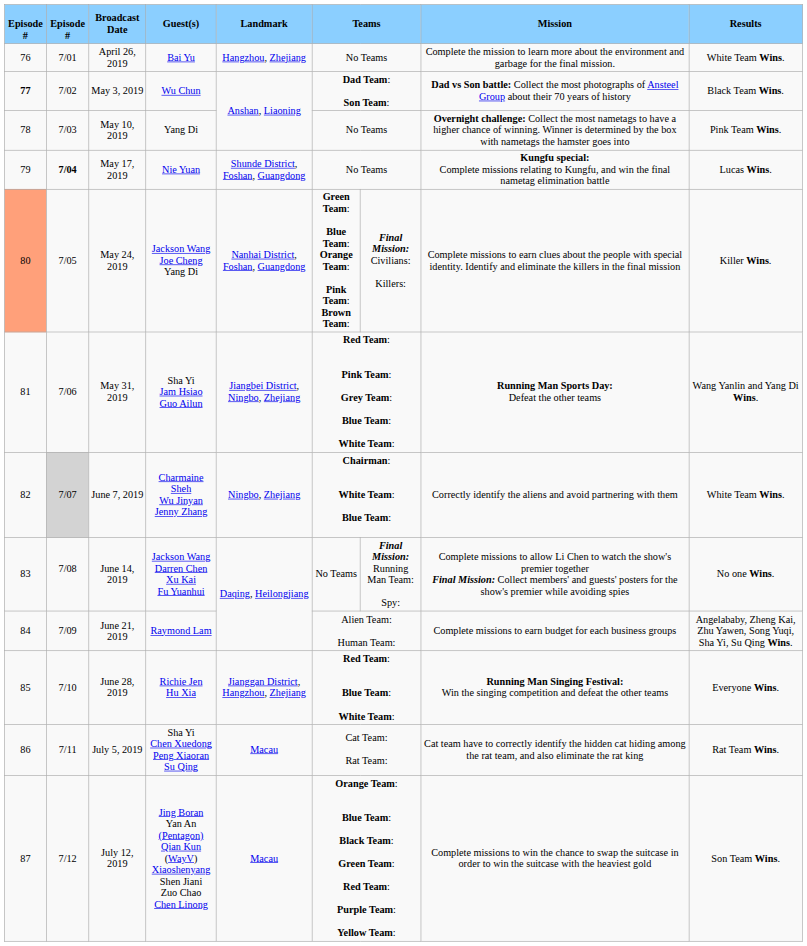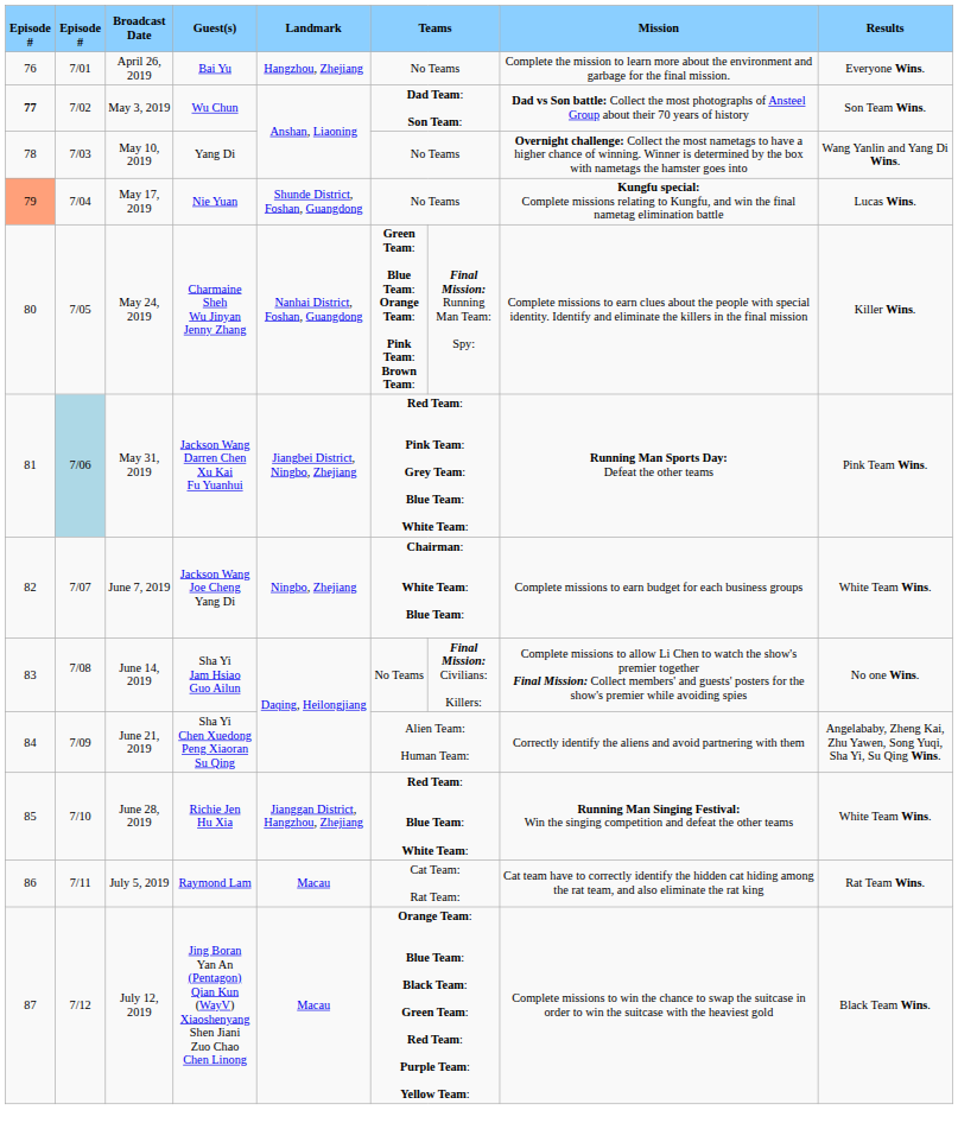April 26, 2019 | Results: White Team Wins. -> Everyone Wins.
May 3, 2019 | Results: Black Team Wins. -> Son Team Wins.
May 10, 2019 | Results: Pink Team Wins. -> Wang Yanlin and Yang Di Wins.
May 17, 2019 | column 1: no background -> lightsalmon background
May 17, 2019 | column 2: bold -> normal
May 24, 2019 | column 1: lightsalmon background -> no background
May 24, 2019 | Guest(s): Jackson Wang Joe Cheng Yang Di -> Charmaine Sheh Wu Jinyan Jenny Zhang
May 24, 2019 | column 7: Final Mission: Civilians: Killers: -> Final Mission: Running Man Team: Spy:
May 31, 2019 | column 2: no background -> lightblue background
May 31, 2019 | Guest(s): Sha Yi Jam Hsiao Guo Ailun -> Jackson Wang Darren Chen Xu Kai Fu Yuanhui
May 31, 2019 | Results: Wang Yanlin and Yang Di Wins. -> Pink Team Wins.
June 7, 2019 | column 2: lightgrey background -> no background
June 7, 2019 | Guest(s): Charmaine Sheh Wu Jinyan Jenny Zhang -> Jackson Wang Joe Cheng Yang Di
June 7, 2019 | Mission: Correctly identify the aliens and avoid partnering with them -> Complete missions to earn budget for each business groups
June 14, 2019 | Guest(s): Jackson Wang Darren Chen Xu Kai Fu Yuanhui -> Sha Yi Jam Hsiao Guo Ailun
June 14, 2019 | column 7: Final Mission: Running Man Team: Spy: -> Final Mission: Civilians: Killers:
June 21, 2019 | Guest(s): Raymond Lam -> Sha Yi Chen Xuedong Peng Xiaoran Su Qing
June 21, 2019 | Mission: Complete missions to earn budget for each business groups -> Correctly identify the aliens and avoid partnering with them
June 28, 2019 | Results: Everyone Wins. -> White Team Wins.
July 5, 2019 | Guest(s): Sha Yi Chen Xuedong Peng Xiaoran Su Qing -> Raymond Lam
July 12, 2019 | Results: Son Team Wins. -> Black Team Wins.
